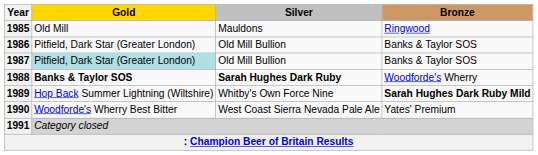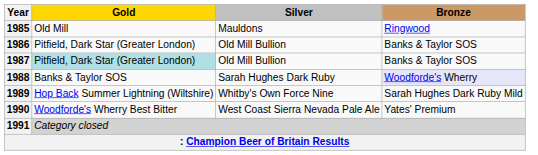1988 | Gold: bold -> normal
1988 | Silver: bold -> normal
1988 | Bronze: no background -> lavender background
1989 | Bronze: bold -> normal
